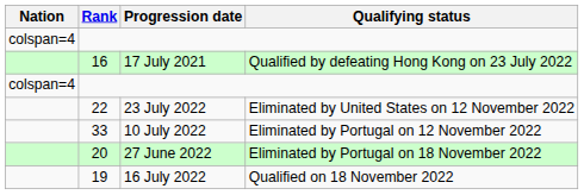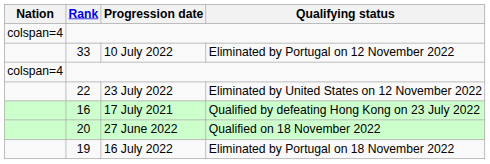rows swapped: 16 <-> 33
20 | Qualifying status: Eliminated by Portugal on 18 November 2022 -> Qualified on 18 November 2022
19 | Qualifying status: Qualified on 18 November 2022 -> Eliminated by Portugal on 18 November 2022
